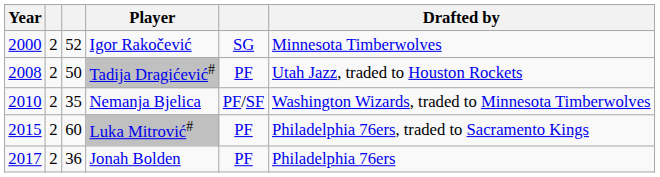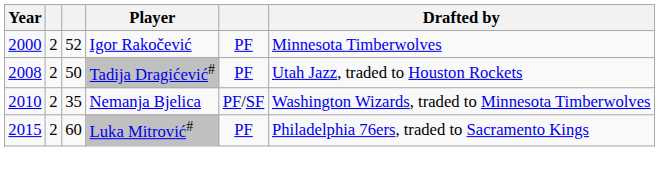Igor Rakočević | column 5: SG -> PF
- row: 2017 | 2 | 36 | Jonah Bolden | PF | Philadelphia 76ers
